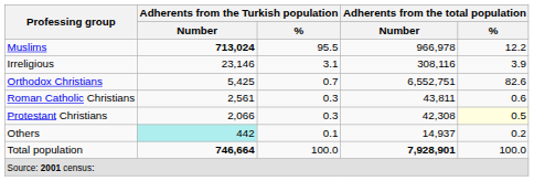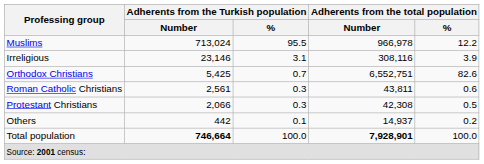Muslims | Adherents from the Turkish population / Number: bold -> normal
Protestant Christians | Adherents from the total population / %: lightyellow background -> no background
Others | Adherents from the Turkish population / Number: paleturquoise background -> no background
